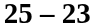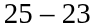row 1 | column 1: bold -> normal
